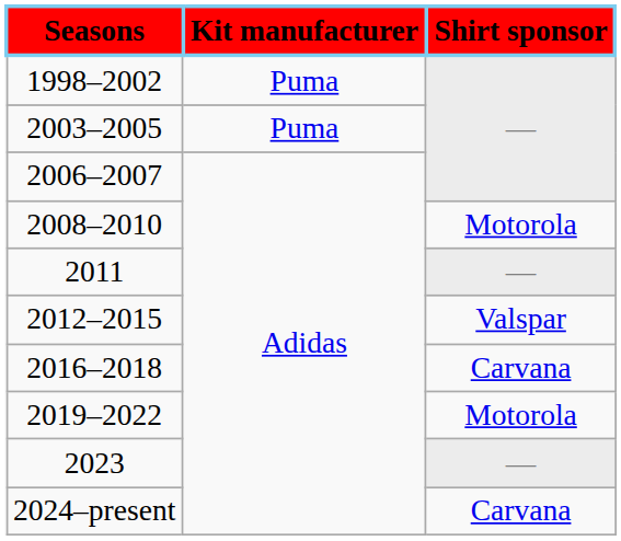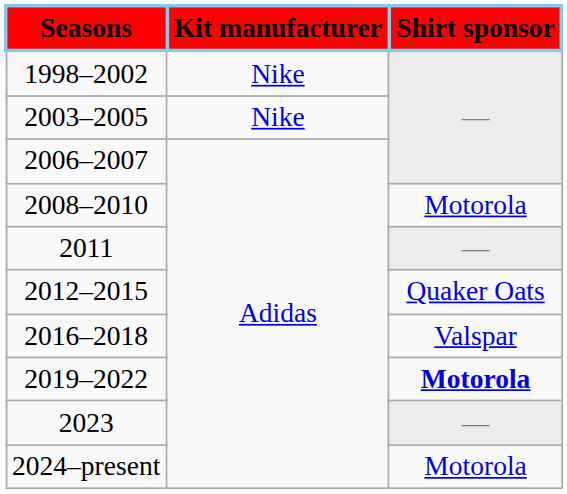1998–2002 | Kit manufacturer: Puma -> Nike
2003–2005 | Kit manufacturer: Puma -> Nike
2012–2015 | Shirt sponsor: Valspar -> Quaker Oats
2016–2018 | Shirt sponsor: Carvana -> Valspar
2019–2022 | Shirt sponsor: normal -> bold
2024–present | Shirt sponsor: Carvana -> Motorola
